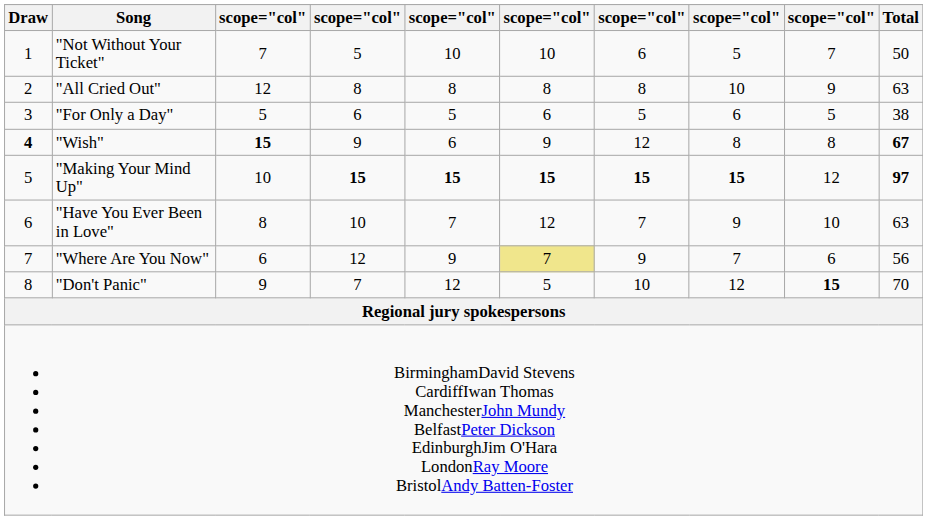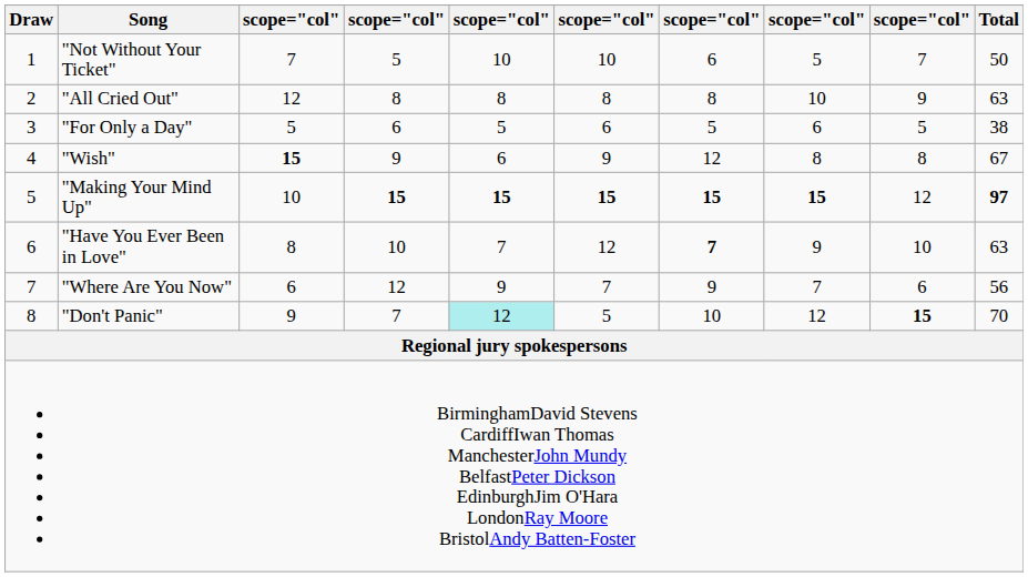"Wish" | Draw: bold -> normal
"Wish" | Total: bold -> normal
"Have You Ever Been in Love" | column 7: normal -> bold
"Where Are You Now" | column 6: khaki background -> no background
"Don't Panic" | column 5: no background -> paleturquoise background
